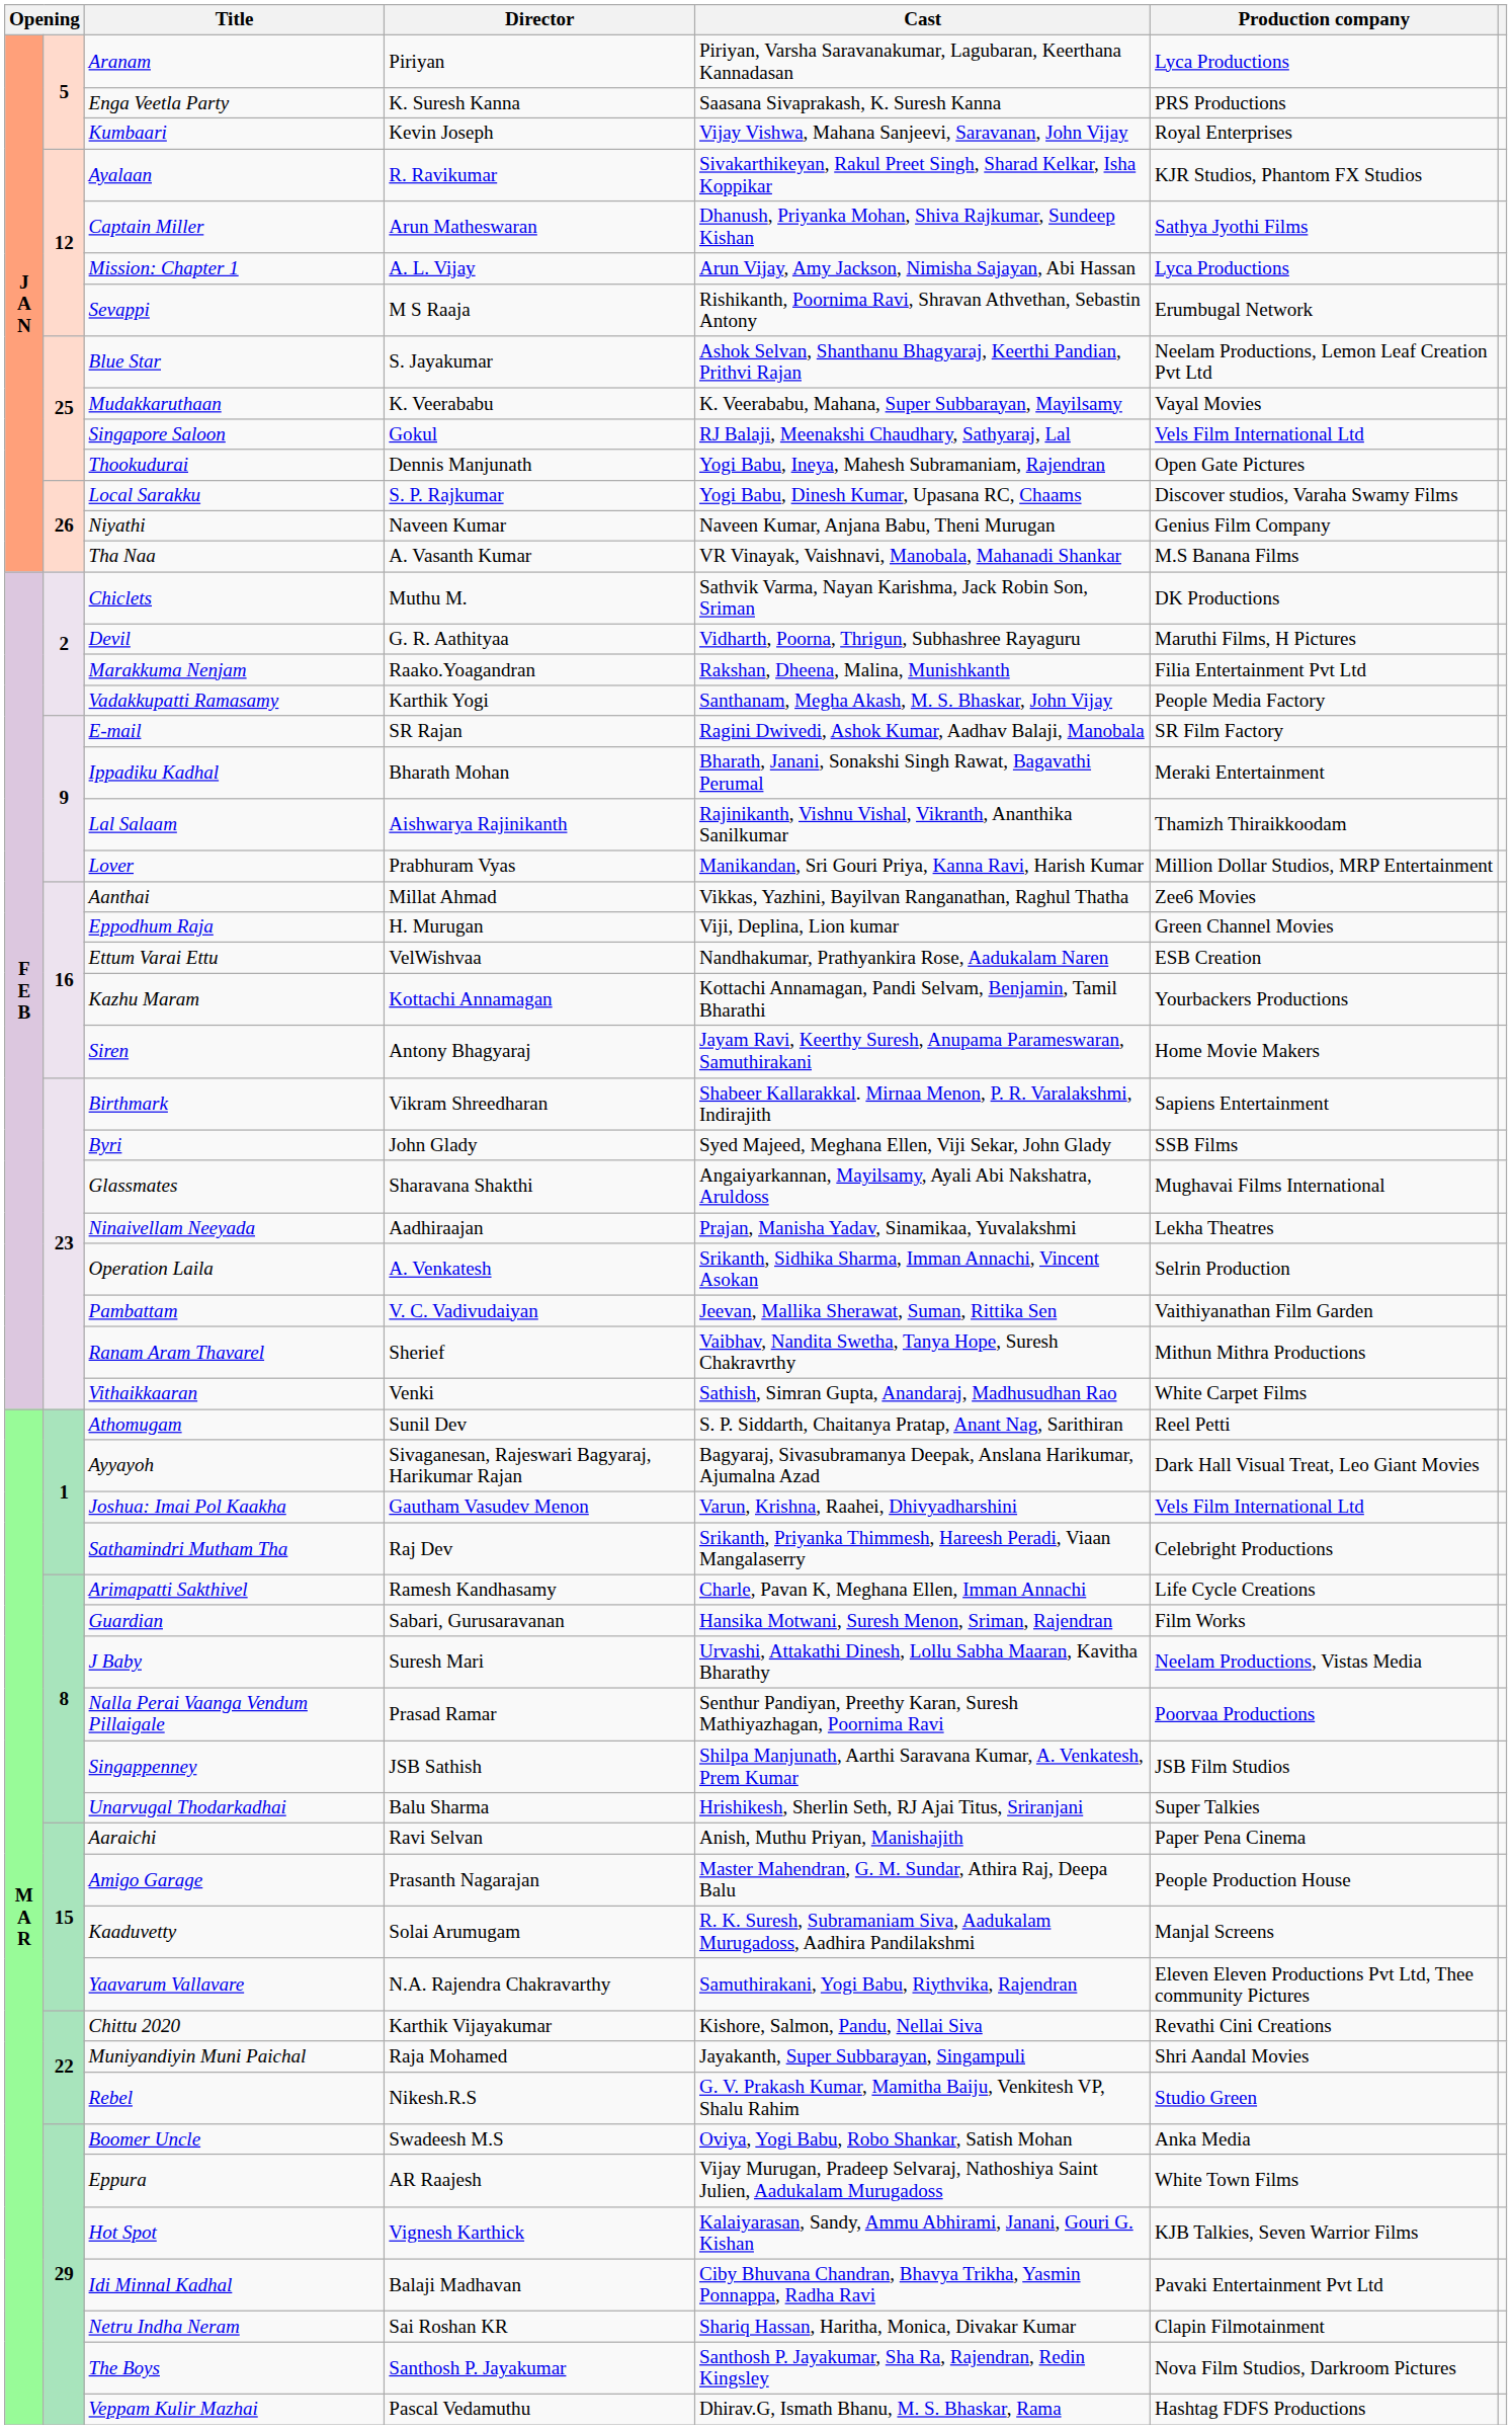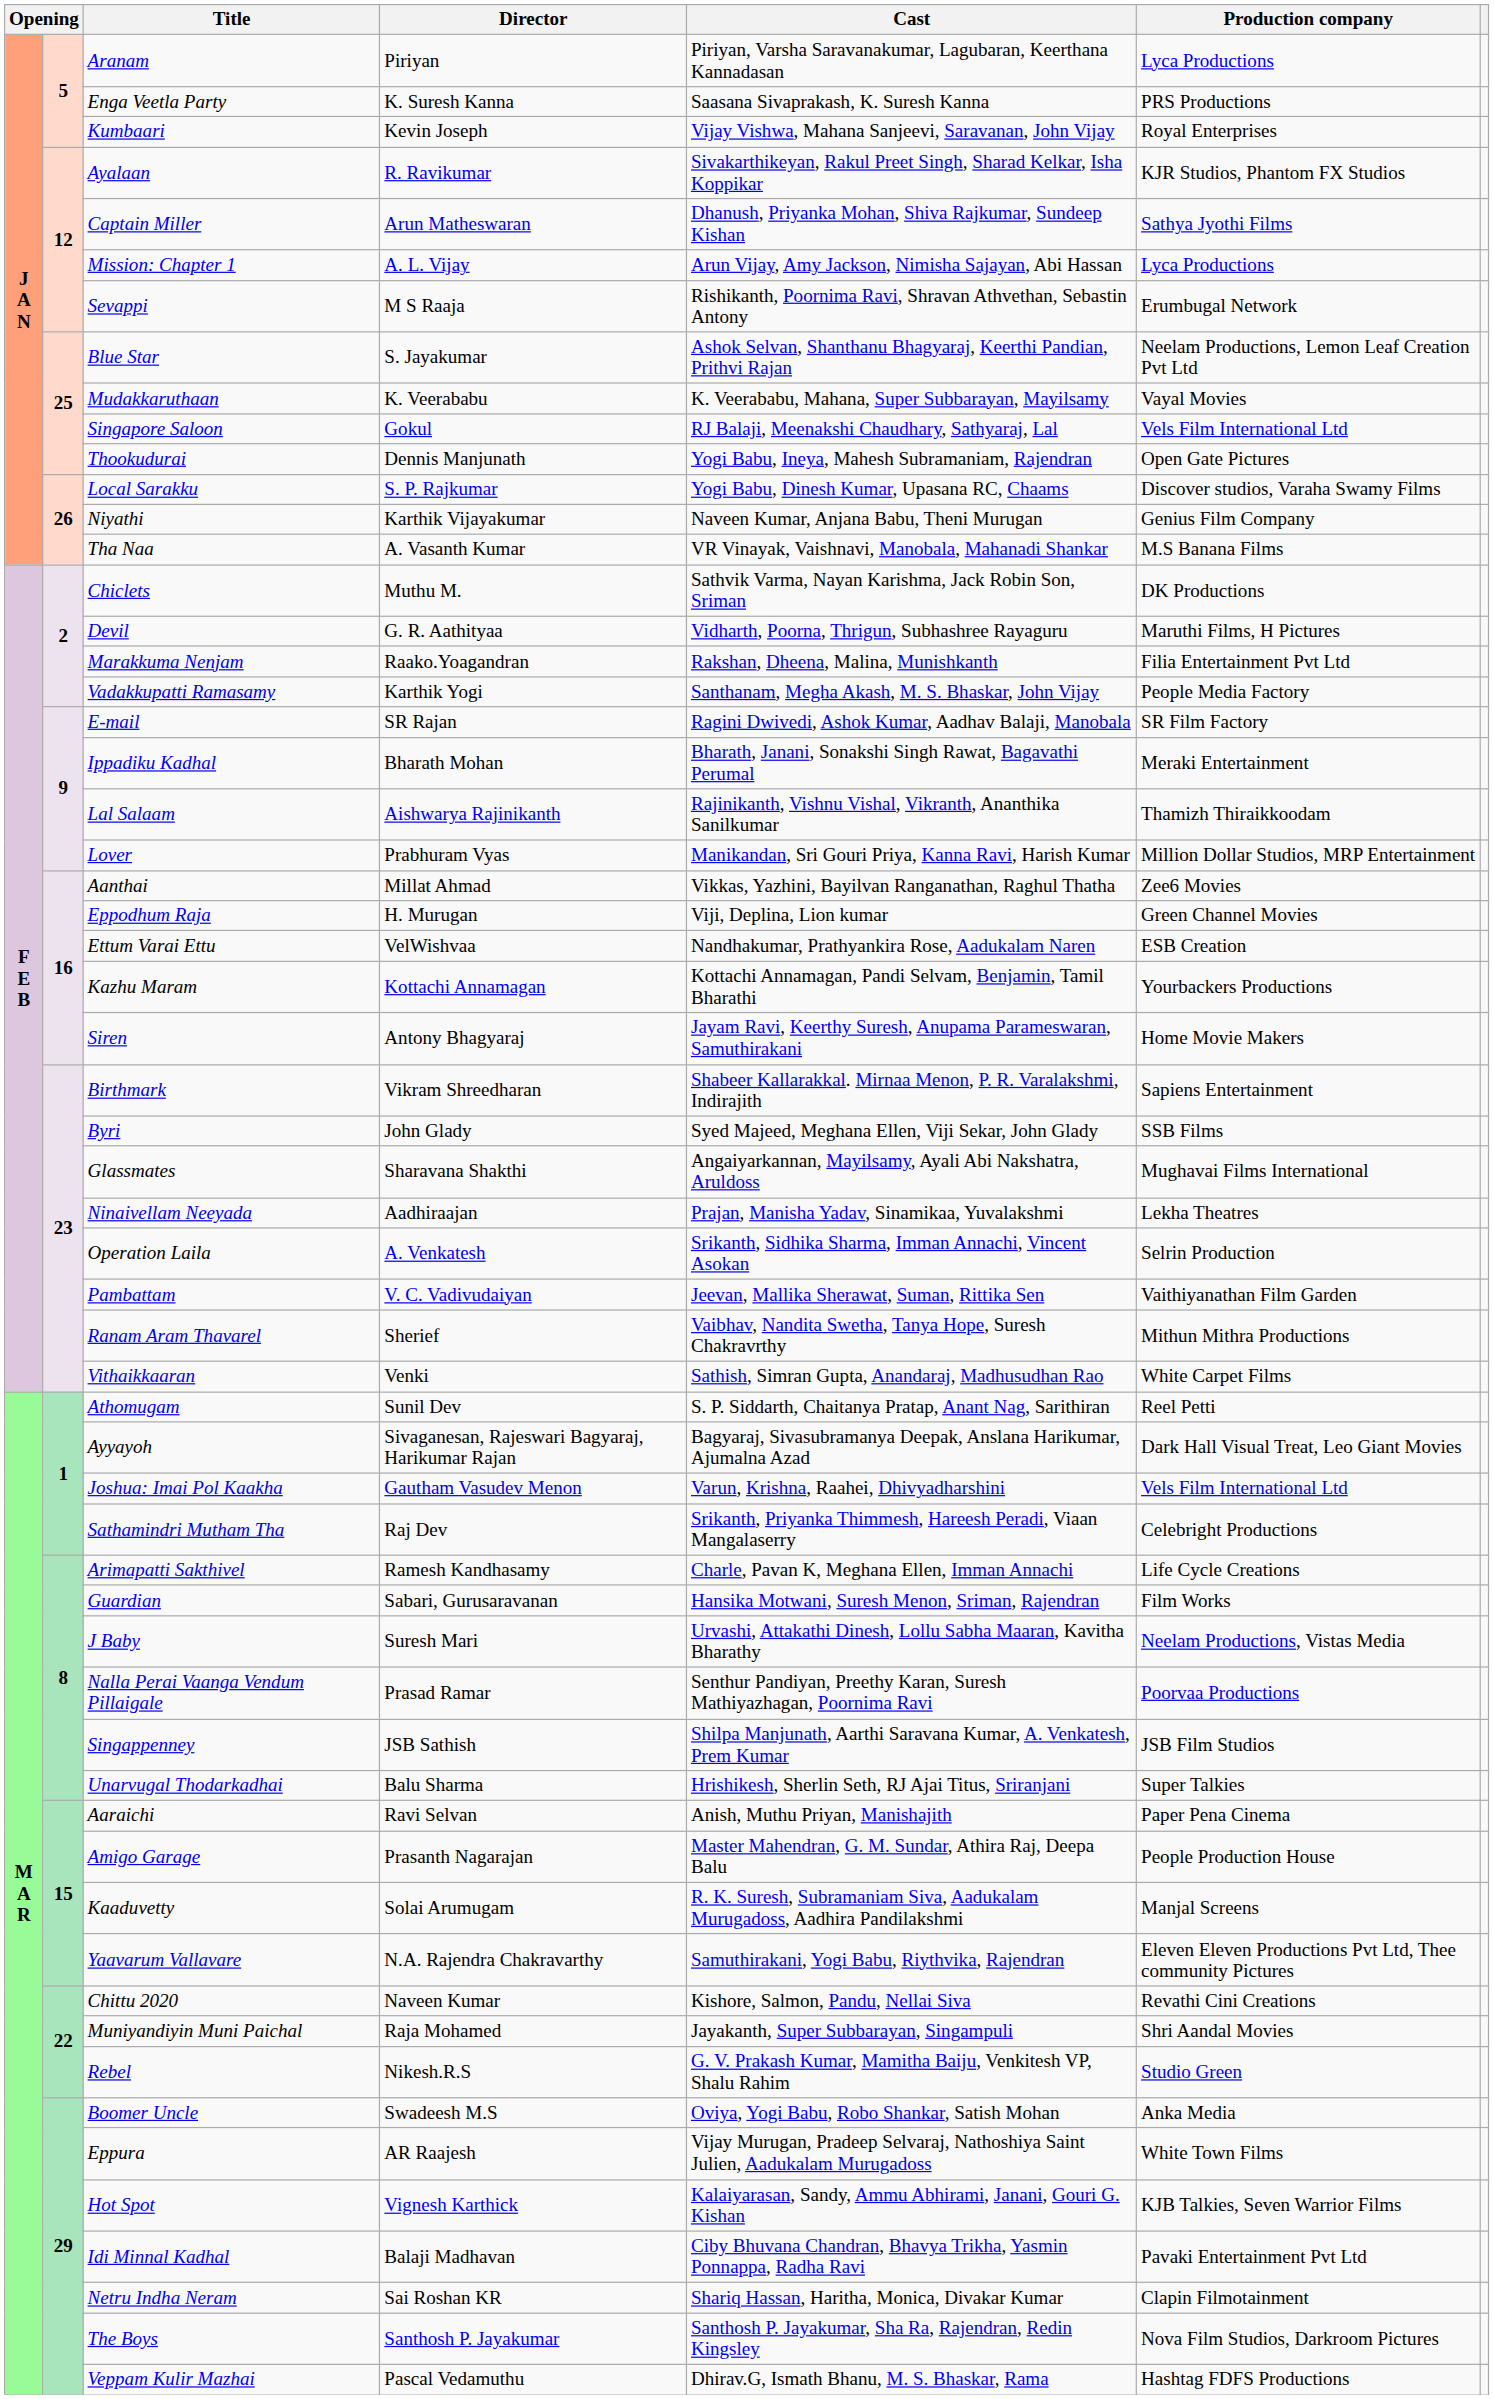Niyathi | Director: Naveen Kumar -> Karthik Vijayakumar
Chittu 2020 | Director: Karthik Vijayakumar -> Naveen Kumar
